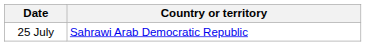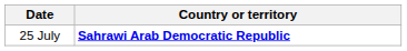25 July | Country or territory: normal -> bold
